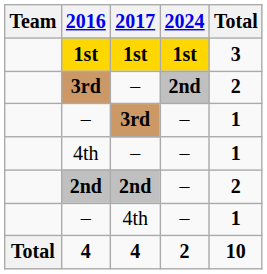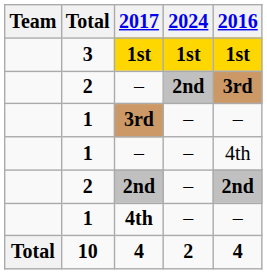columns swapped: 2016 <-> Total
row 7 | 2017: normal -> bold
